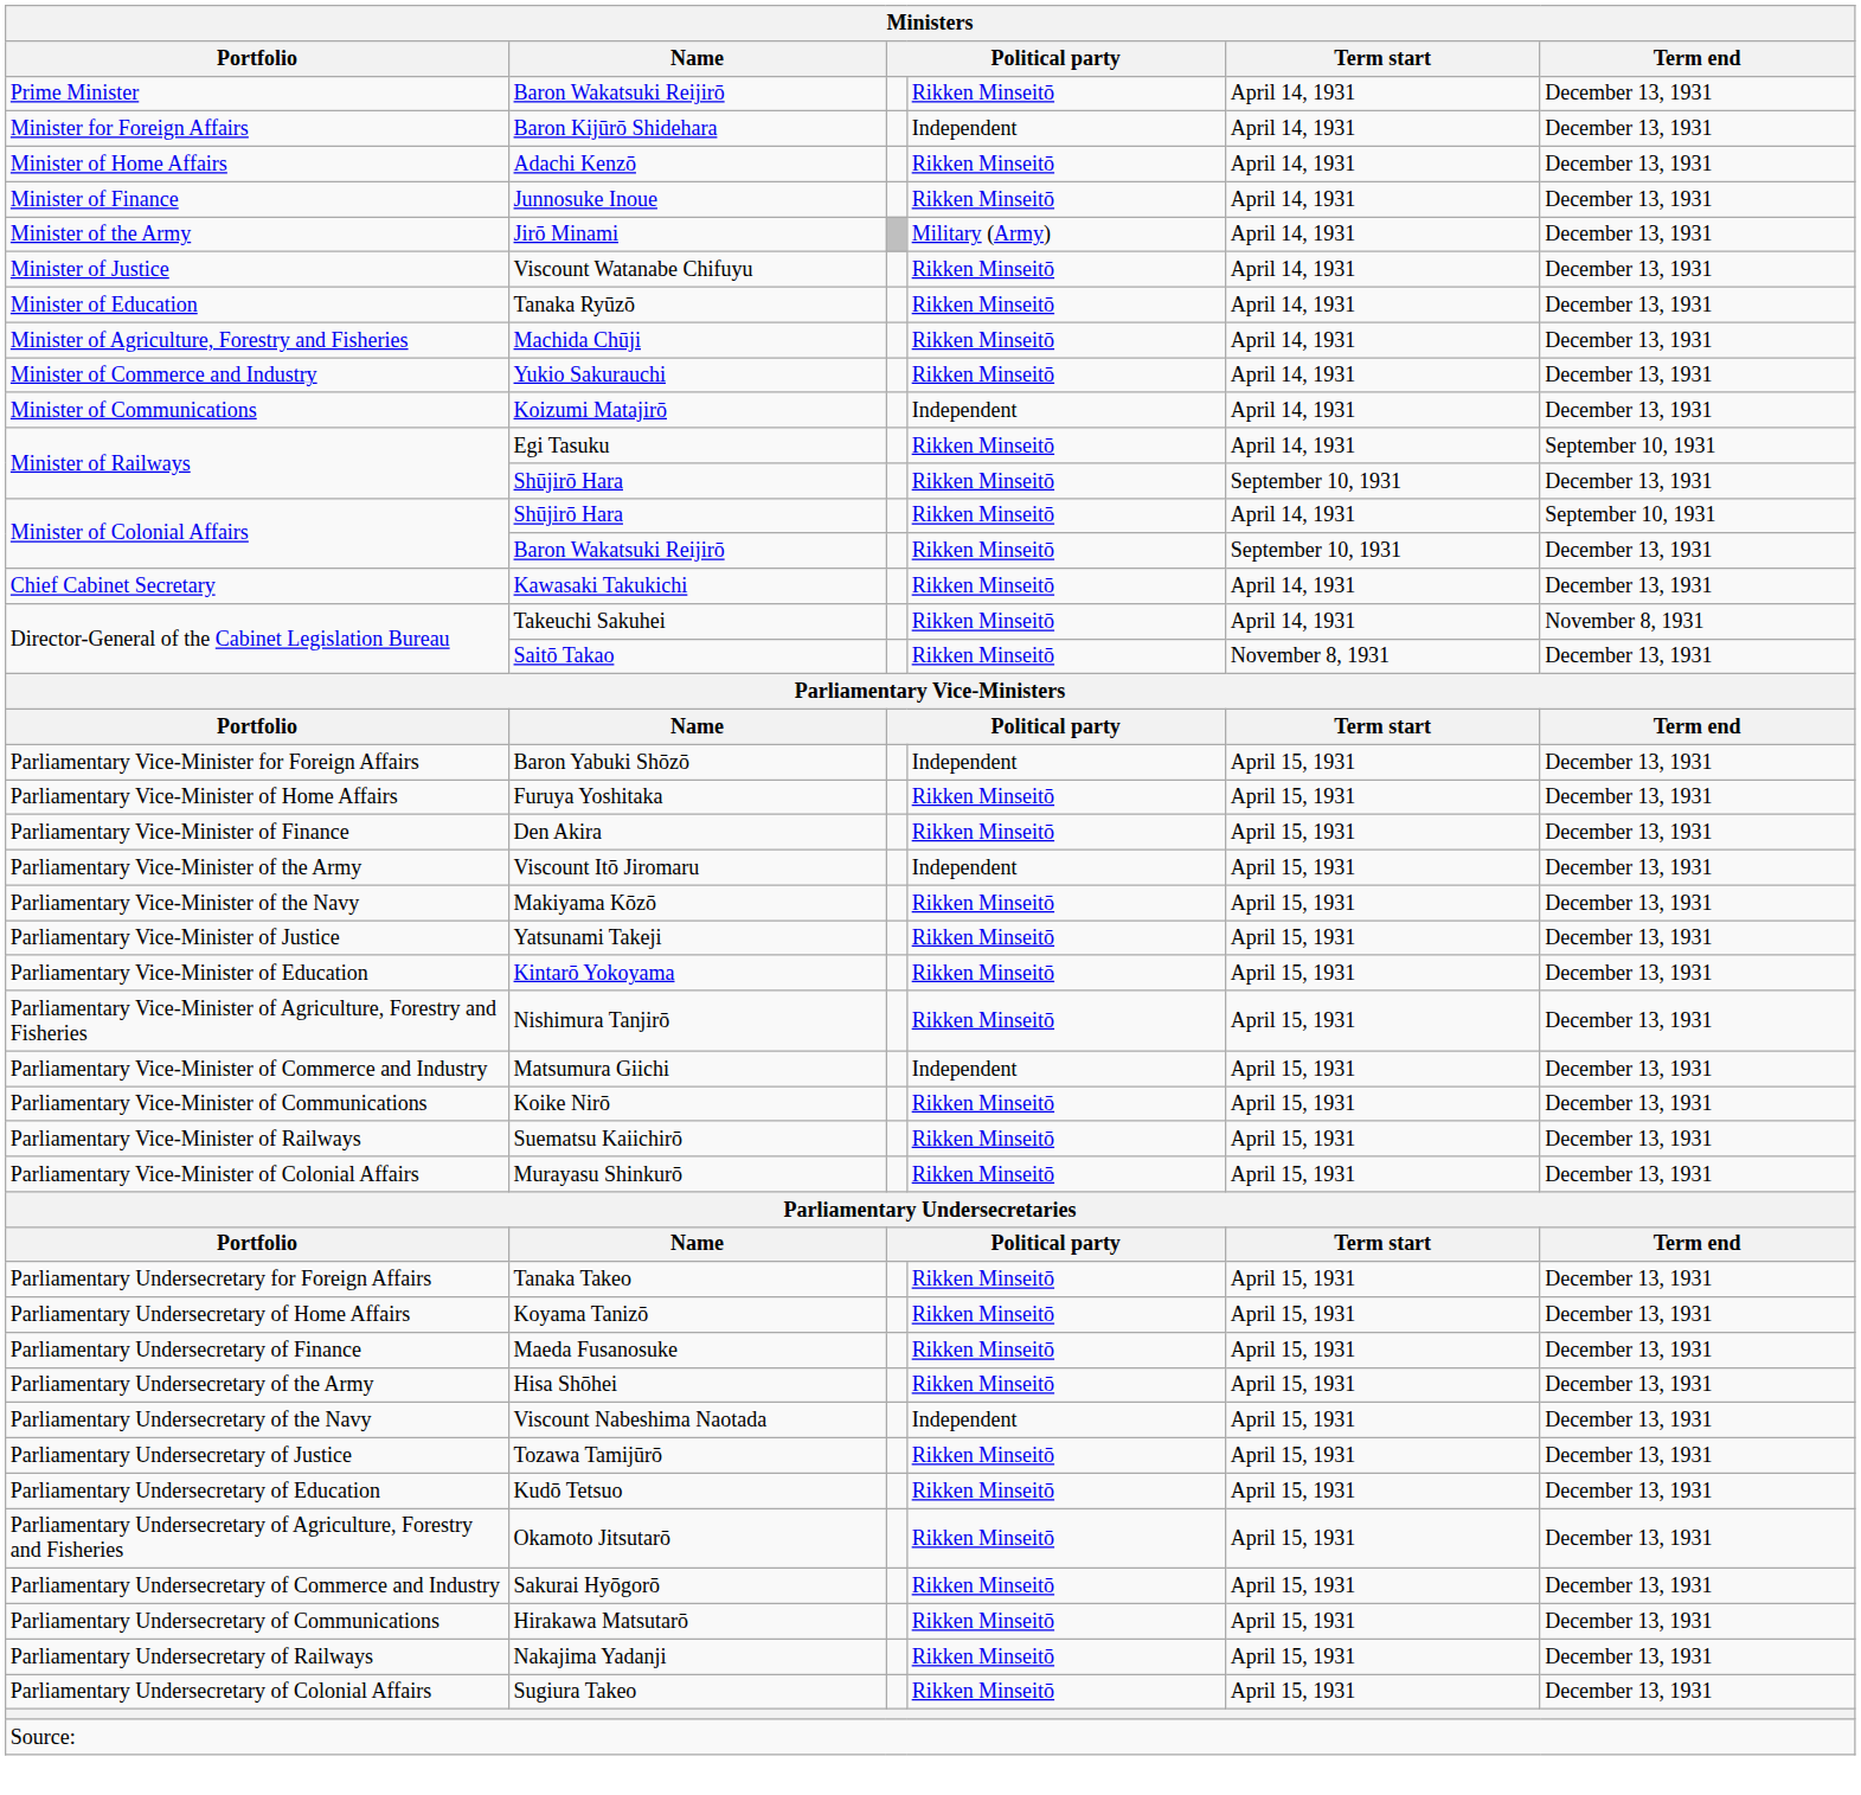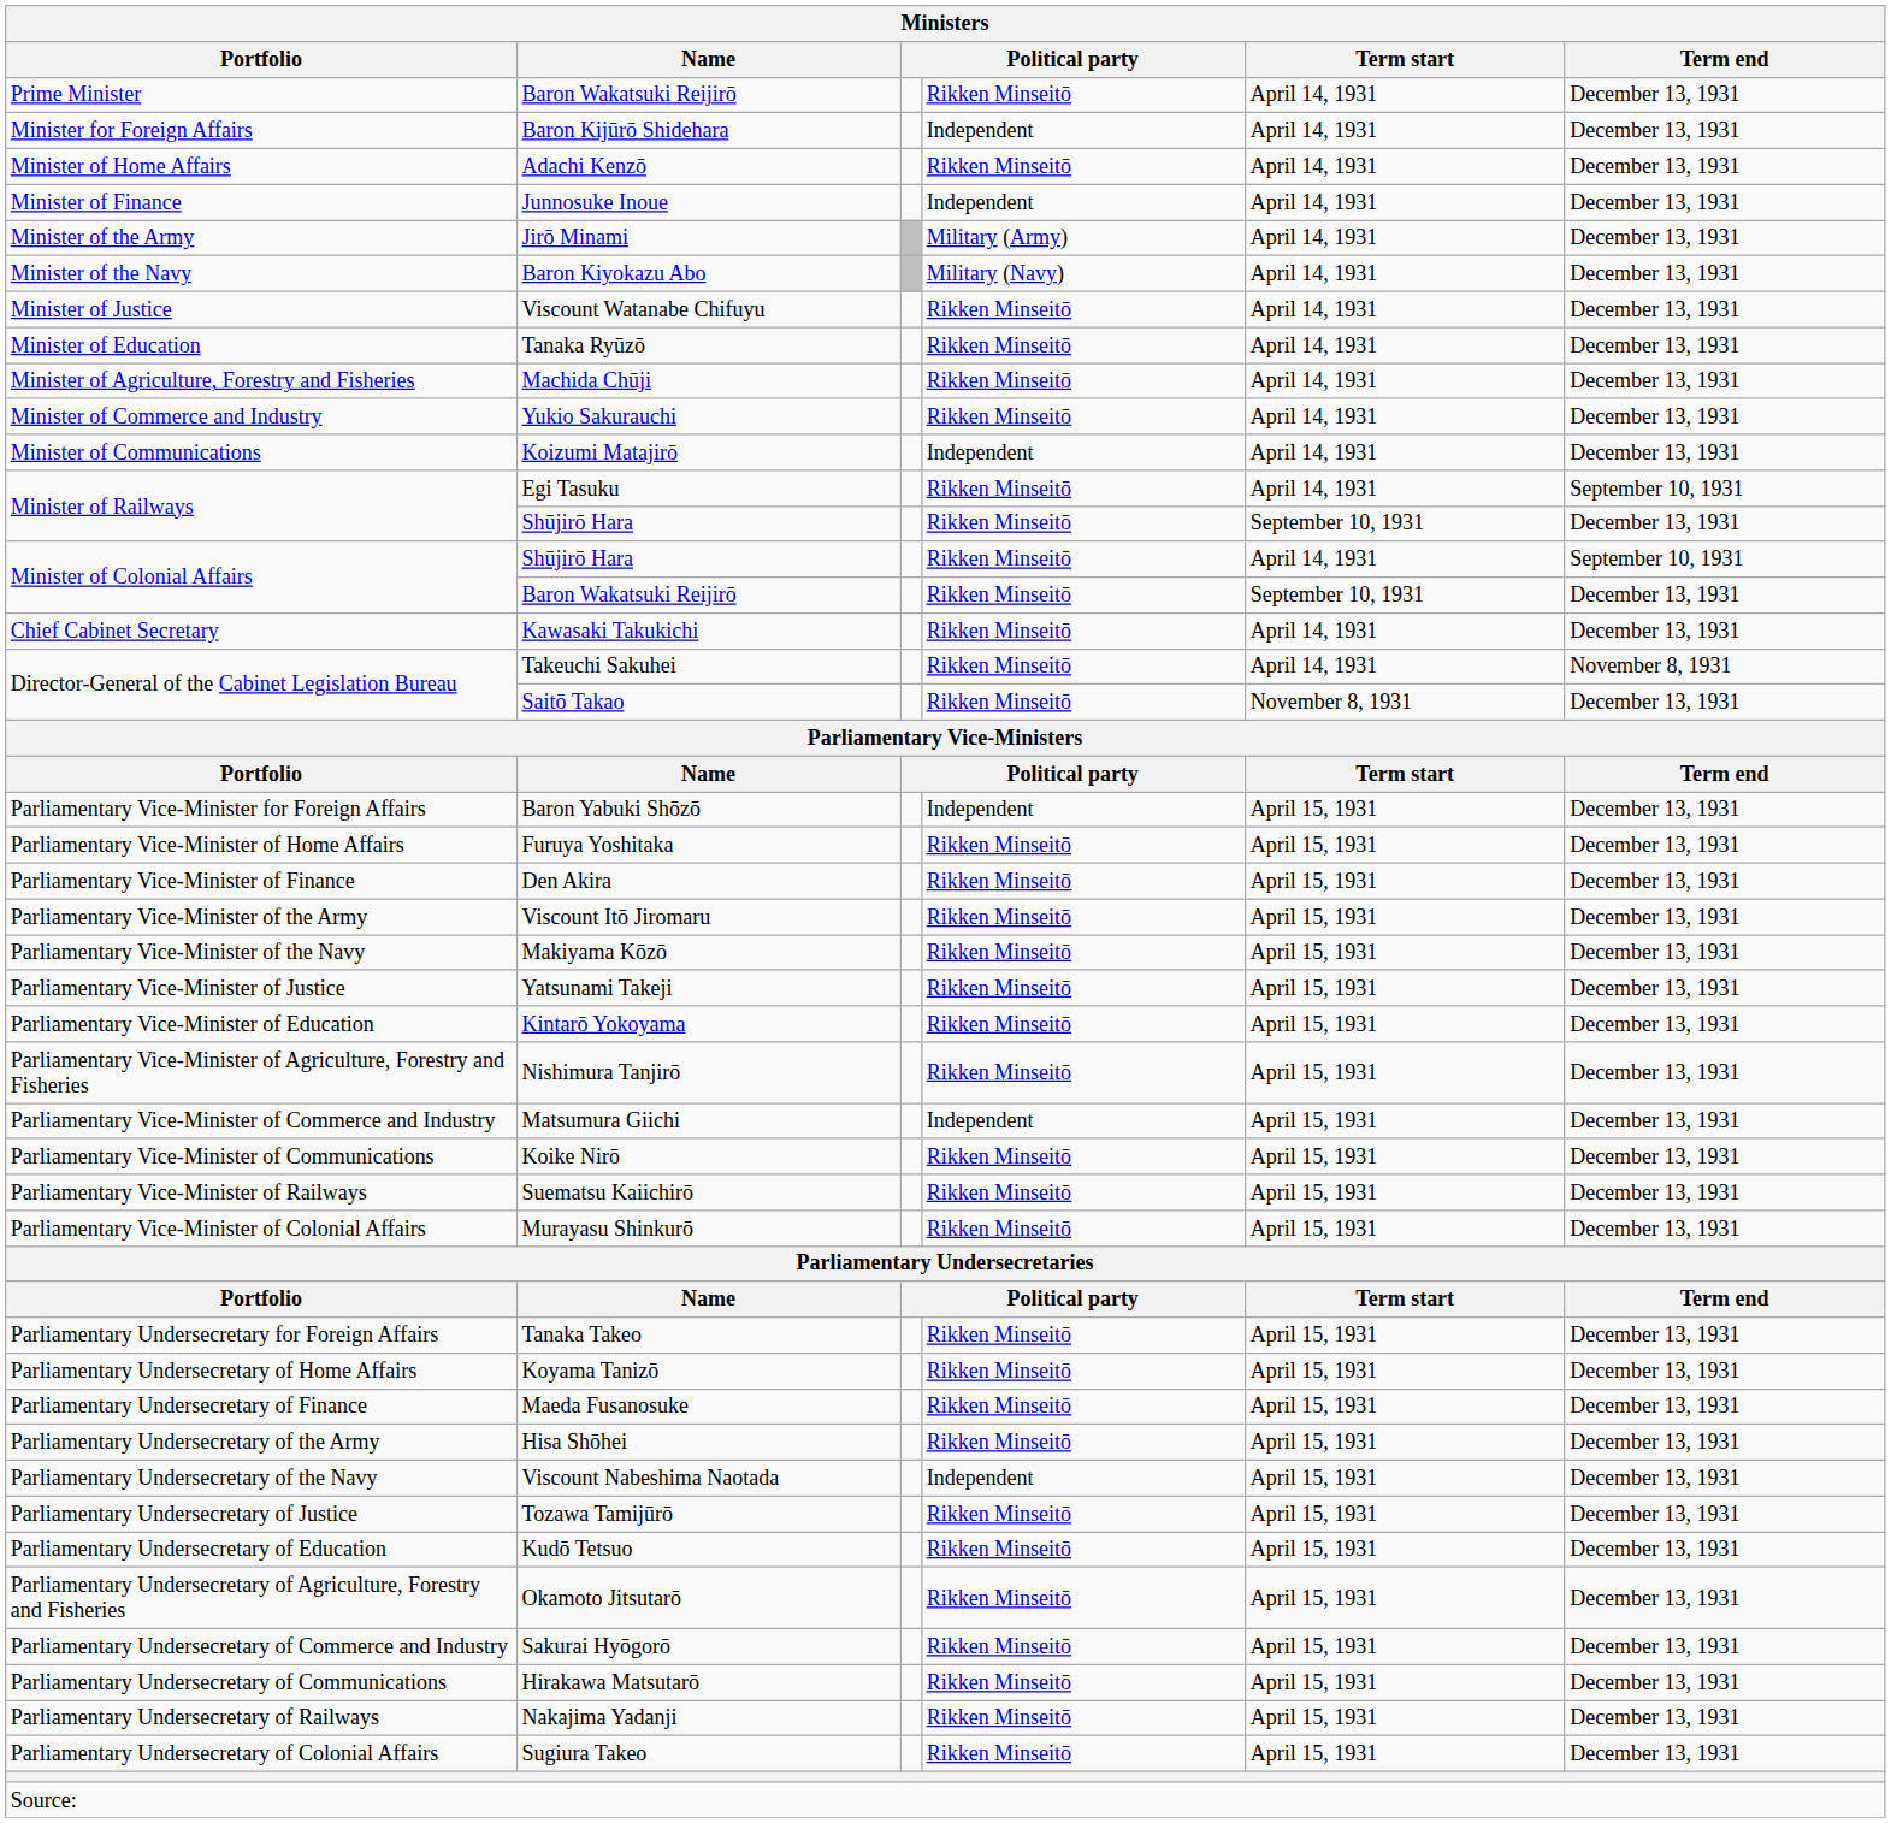Junnosuke Inoue | column 4: Rikken Minseitō -> Independent
+ row: Minister of the Navy | Baron Kiyokazu Abo | Military (Navy) | April 14, 1931 | December 13, 1931
Viscount Itō Jiromaru | column 4: Independent -> Rikken Minseitō
